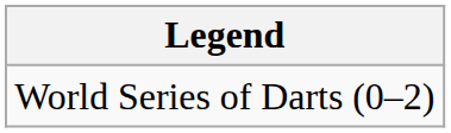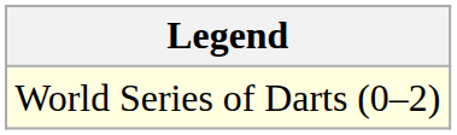row 2 | column 1: no background -> lightyellow background
